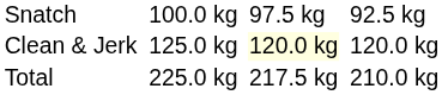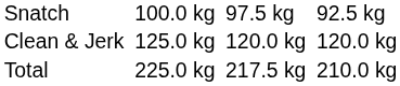Clean & Jerk | column 3: lightyellow background -> no background
